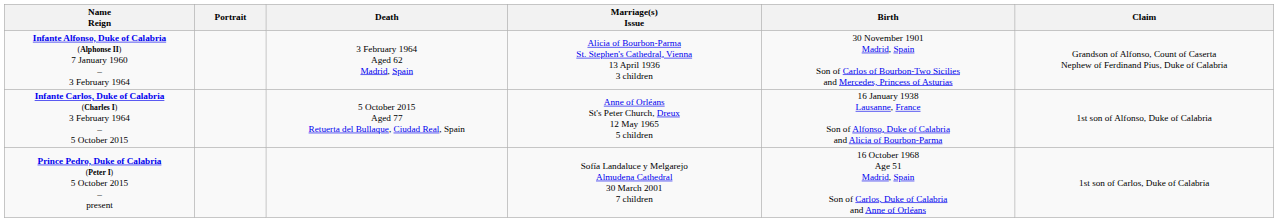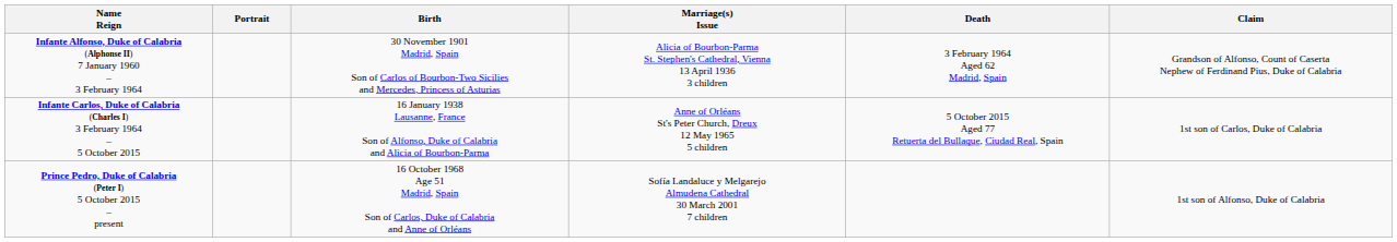columns swapped: Birth <-> Death
row 3 | Claim: 1st son of Alfonso, Duke of Calabria -> 1st son of Carlos, Duke of Calabria
row 4 | Claim: 1st son of Carlos, Duke of Calabria -> 1st son of Alfonso, Duke of Calabria
